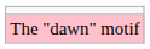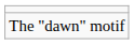row 2 | column 1: pink background -> no background
